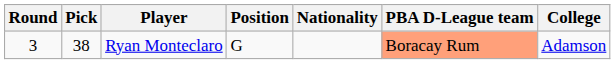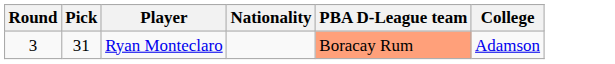- column: Position | G
Ryan Monteclaro | Pick: 38 -> 31
